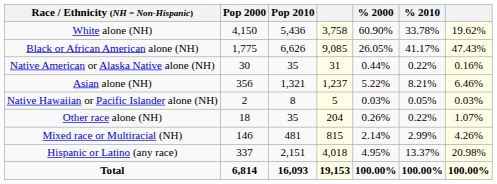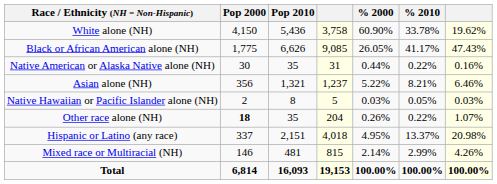Other race alone (NH) | Pop 2000: normal -> bold
rows swapped: Mixed race or Multiracial (NH) <-> Hispanic or Latino (any race)
